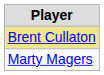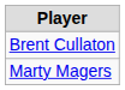row 2 | column 1: khaki background -> no background
